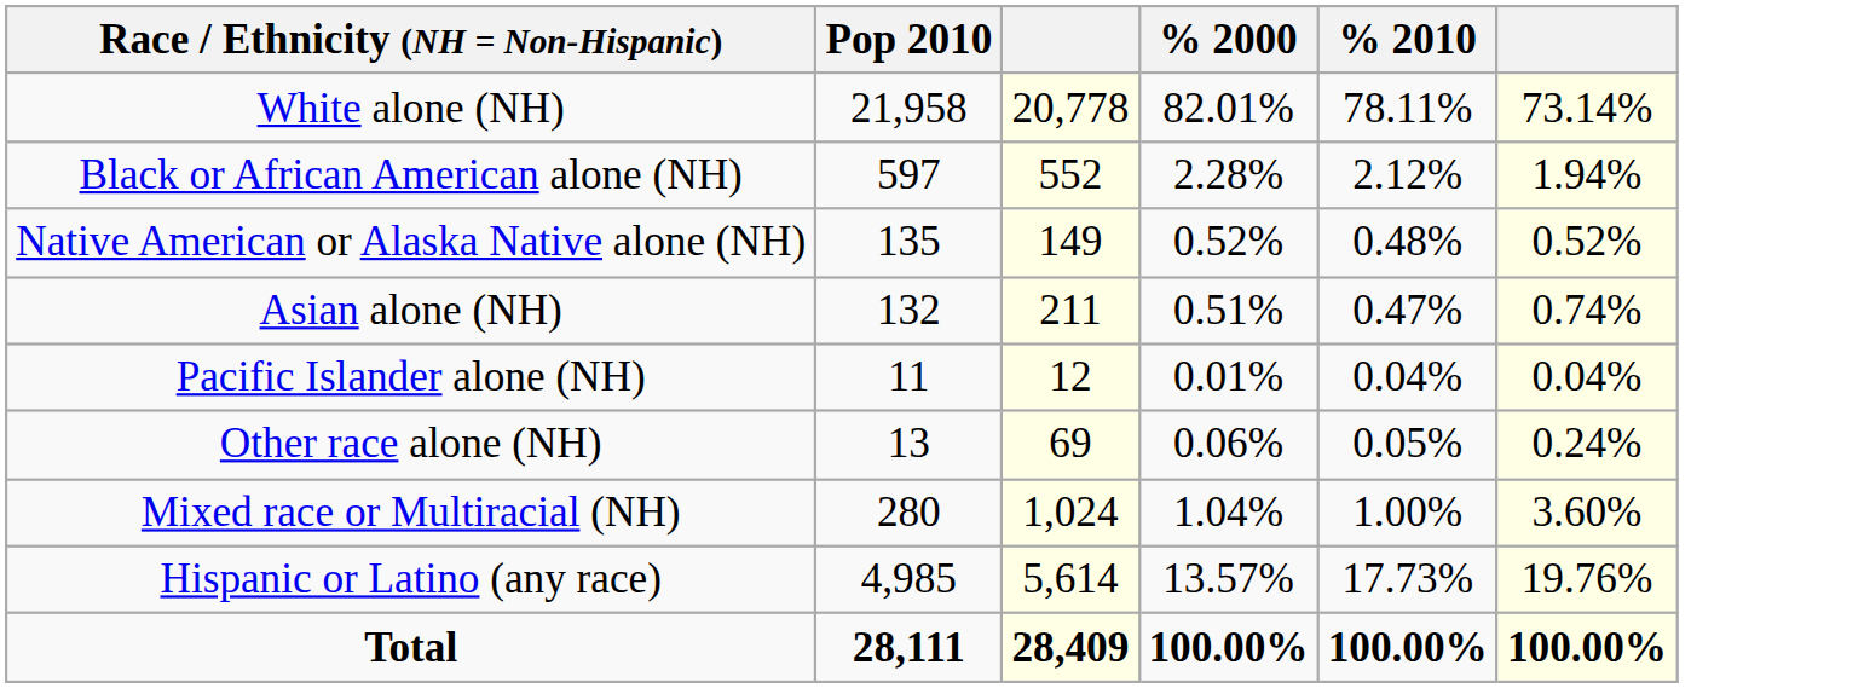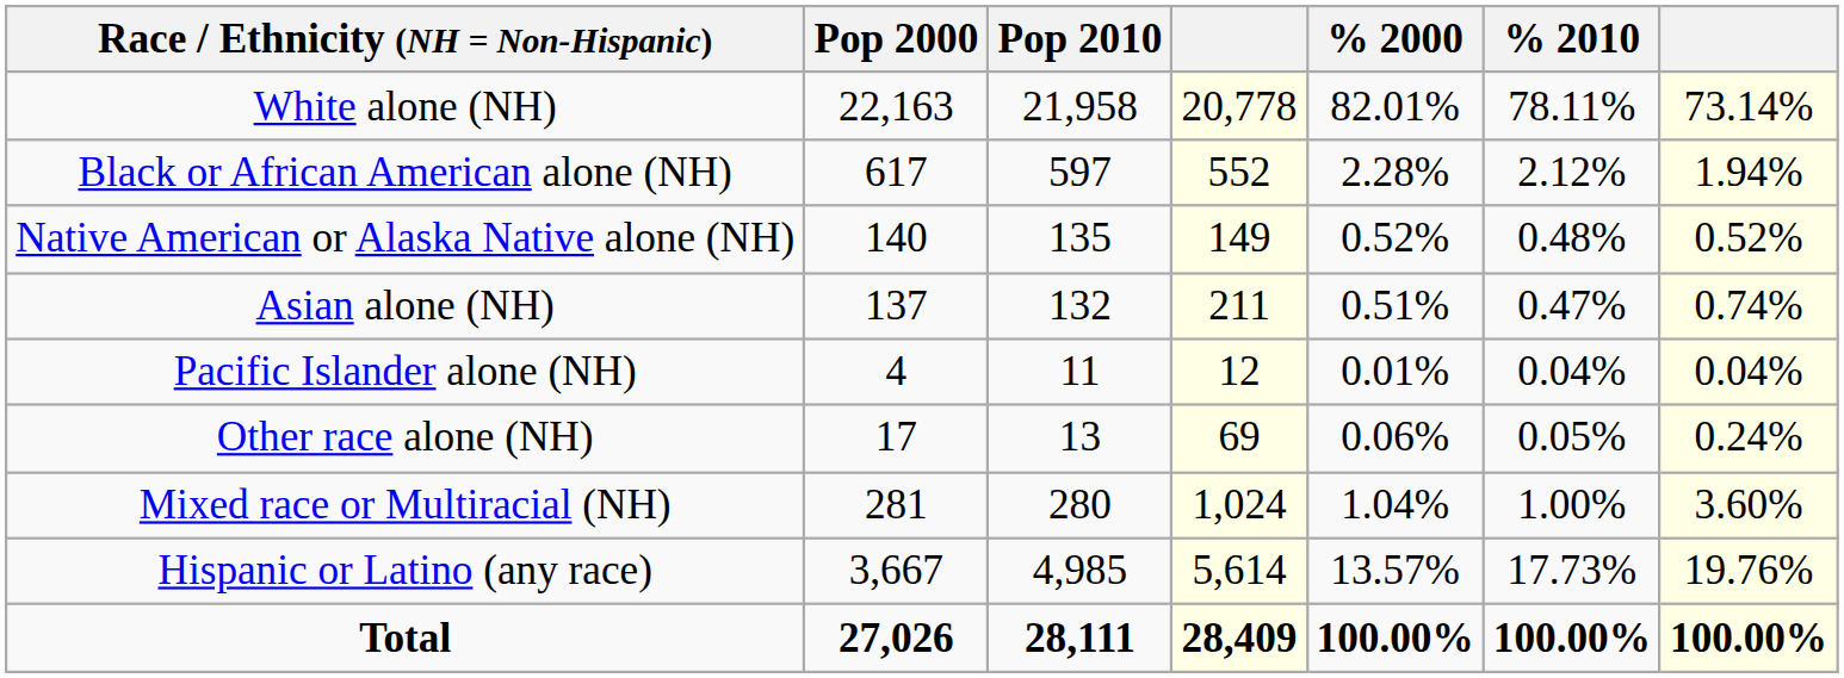+ column: Pop 2000 | 22,163 | 617 | 140 | 137 | 4 | 17 | 281 | 3,667 | 27,026
